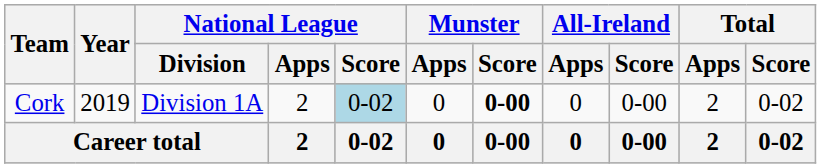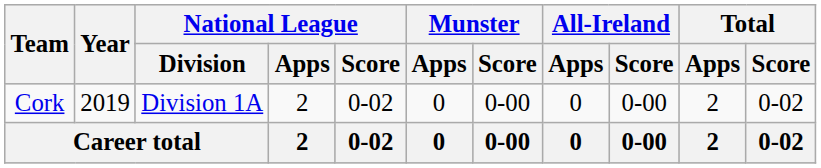Cork | National League / Score: lightblue background -> no background
Cork | Munster / Score: bold -> normal
